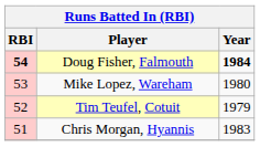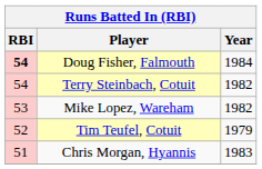Doug Fisher, Falmouth | Year: bold -> normal
+ row: 54 | Terry Steinbach, Cotuit | 1982
Mike Lopez, Wareham | Year: 1980 -> 1982
